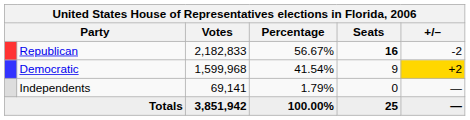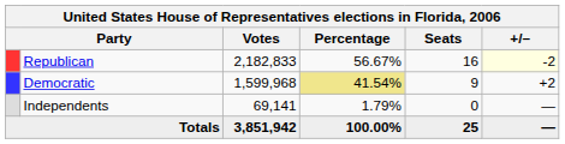Republican | Seats: bold -> normal
Republican | +/–: no background -> lightyellow background
Democratic | Percentage: no background -> khaki background
Democratic | +/–: gold background -> no background
